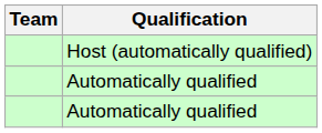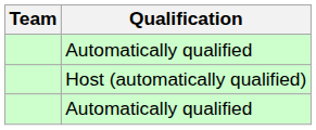row 2 | Qualification: Host (automatically qualified) -> Automatically qualified
row 3 | Qualification: Automatically qualified -> Host (automatically qualified)
